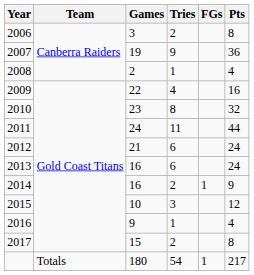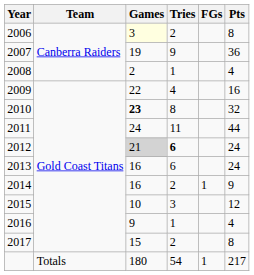2006 | Games: no background -> lightyellow background
2010 | Games: normal -> bold
2012 | Games: no background -> lightgrey background
2012 | Tries: normal -> bold
